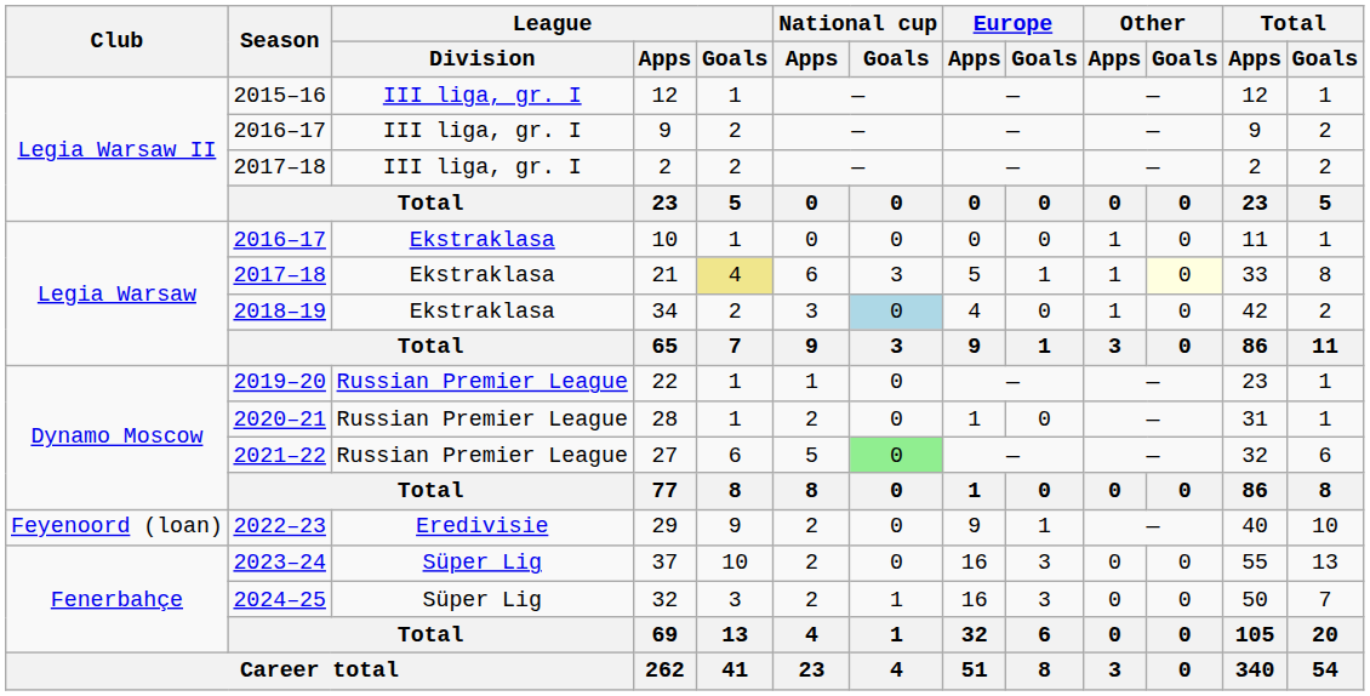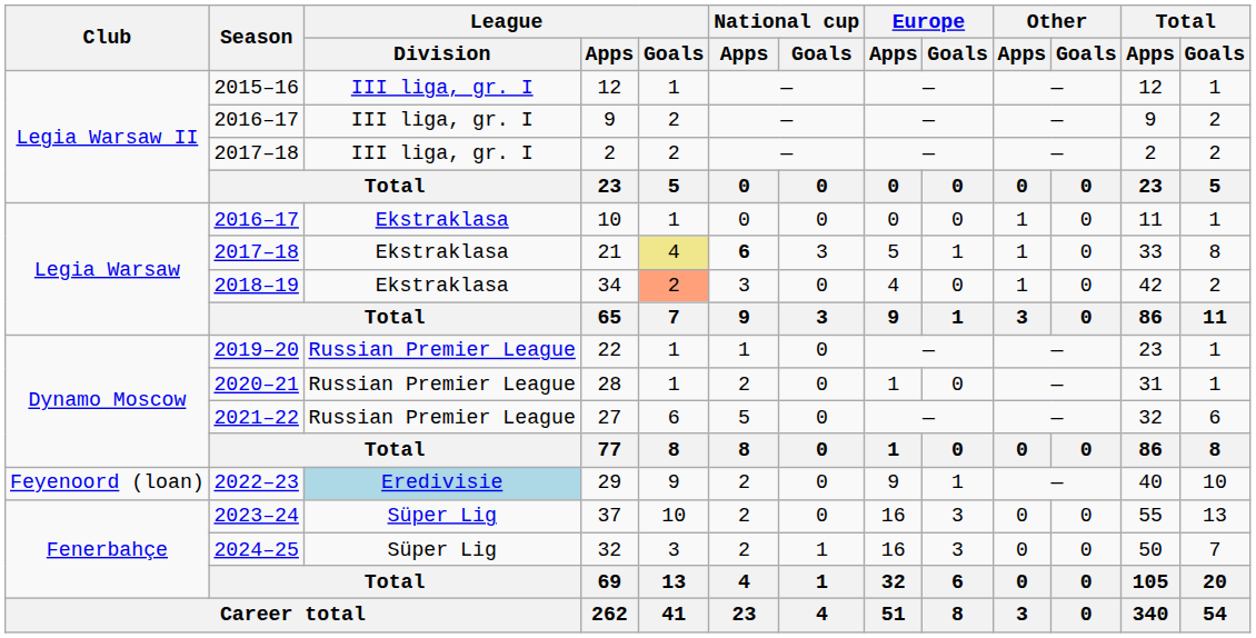21 | National cup / Apps: normal -> bold
21 | Other / Goals: lightyellow background -> no background
34 | League / Goals: no background -> lightsalmon background
34 | National cup / Goals: lightblue background -> no background
27 | National cup / Goals: lightgreen background -> no background
29 | League / Division: no background -> lightblue background
